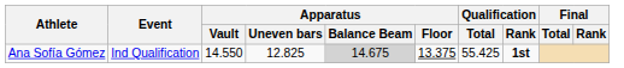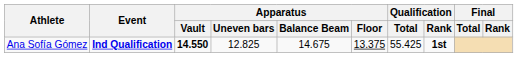Ana Sofía Gómez | Event: normal -> bold
Ana Sofía Gómez | Apparatus / Vault: normal -> bold
Ana Sofía Gómez | Apparatus / Balance Beam: lightgrey background -> no background
